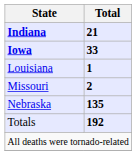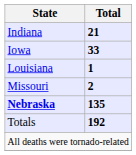Indiana | State: bold -> normal
Iowa | State: bold -> normal
Nebraska | State: normal -> bold
